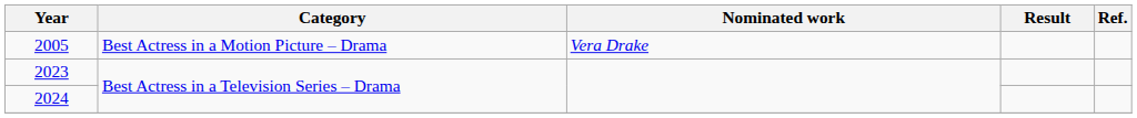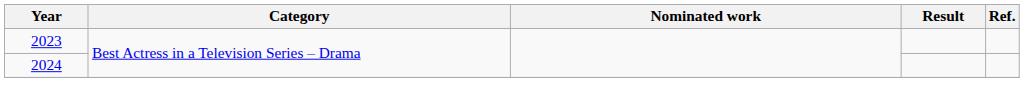- row: 2005 | Best Actress in a Motion Picture – Drama | Vera Drake
